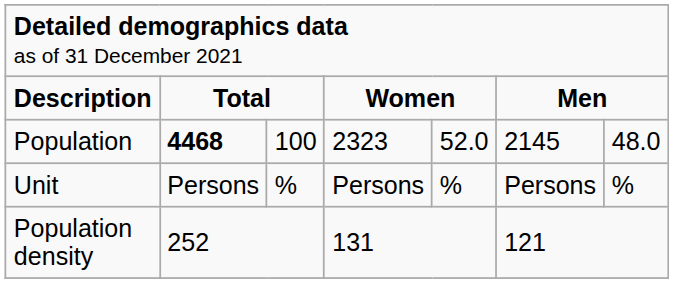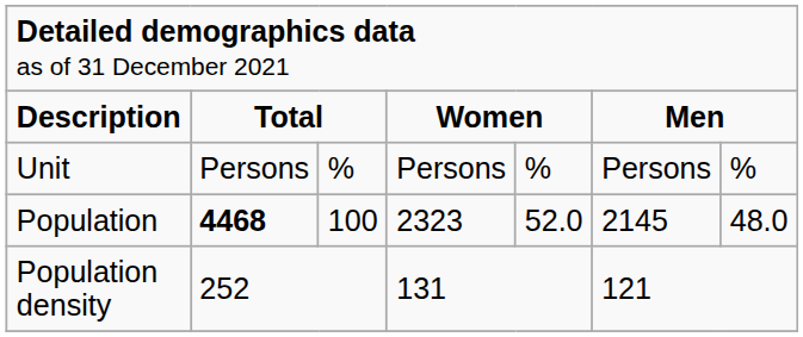rows swapped: Unit <-> Population
